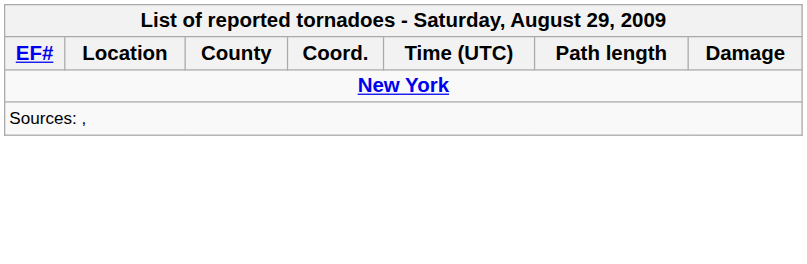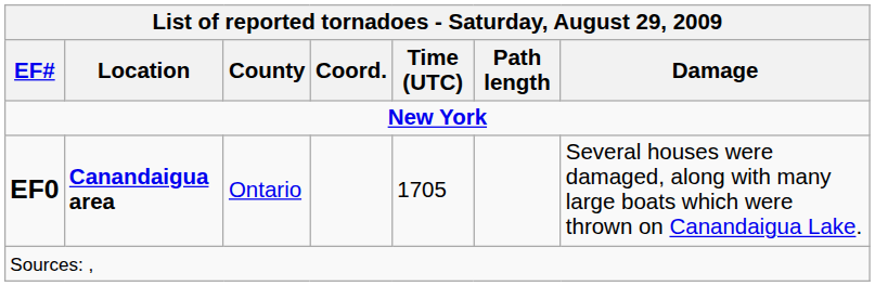+ row: EF0 | Canandaigua area | Ontario | 1705 | Several houses were damaged, along with many large boats which were thrown on Canandaigua Lake.
